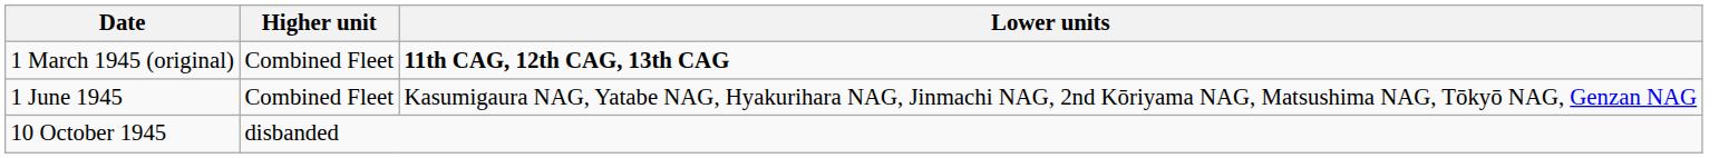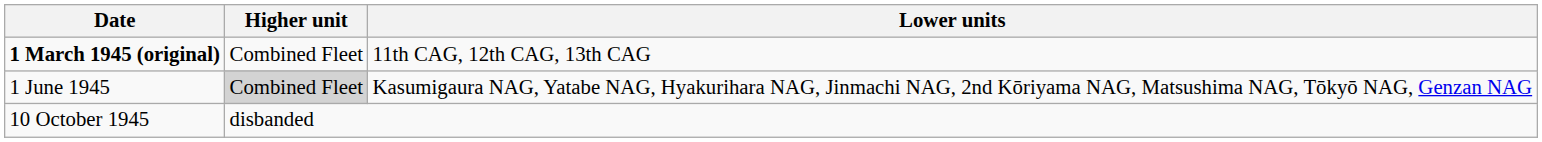1 March 1945 (original) | Date: normal -> bold
1 March 1945 (original) | Lower units: bold -> normal
1 June 1945 | Higher unit: no background -> lightgrey background
